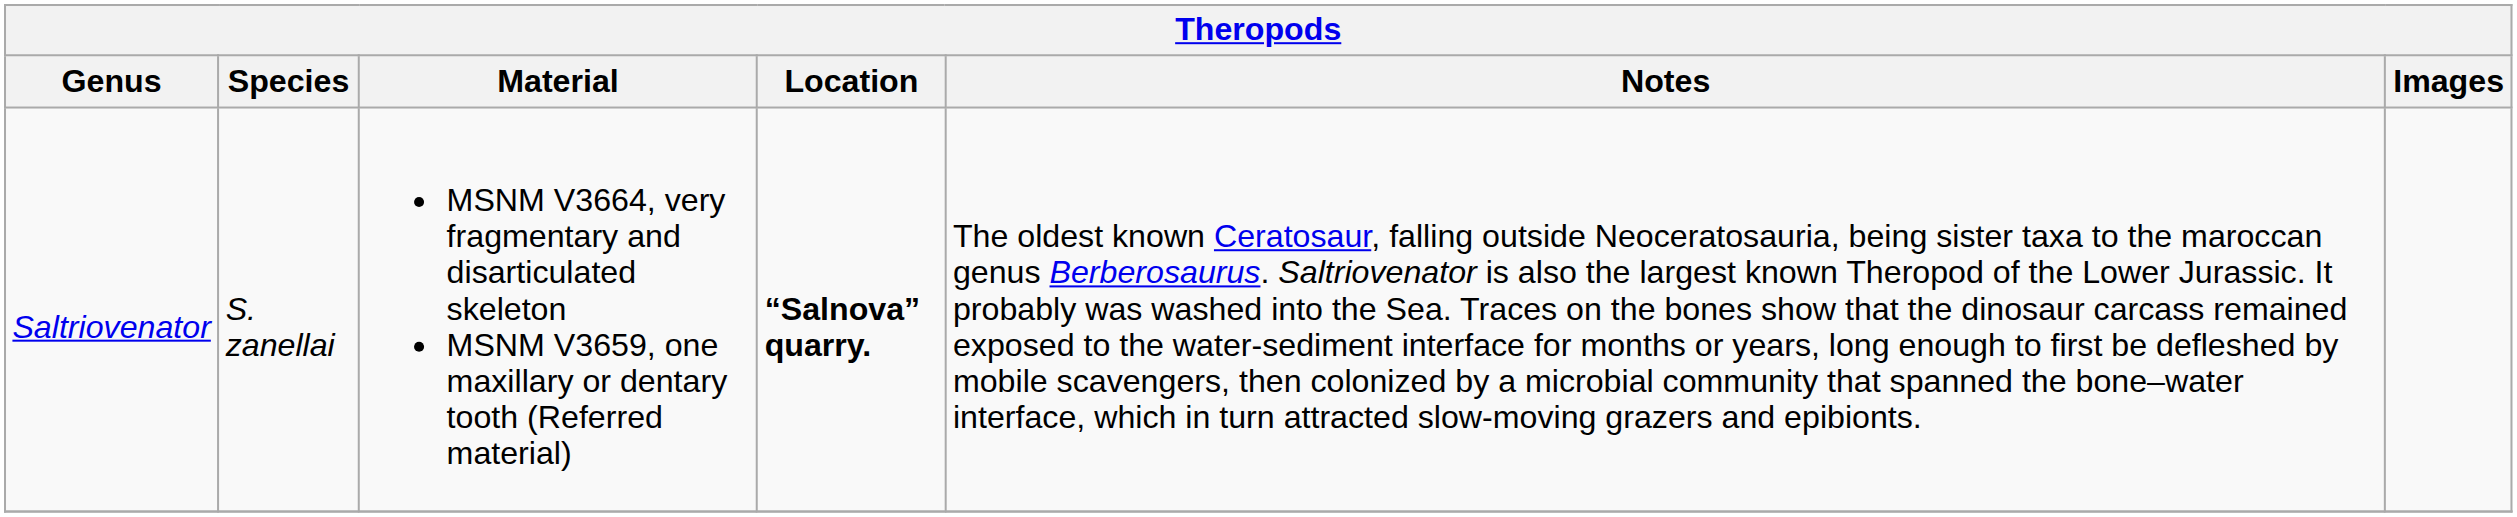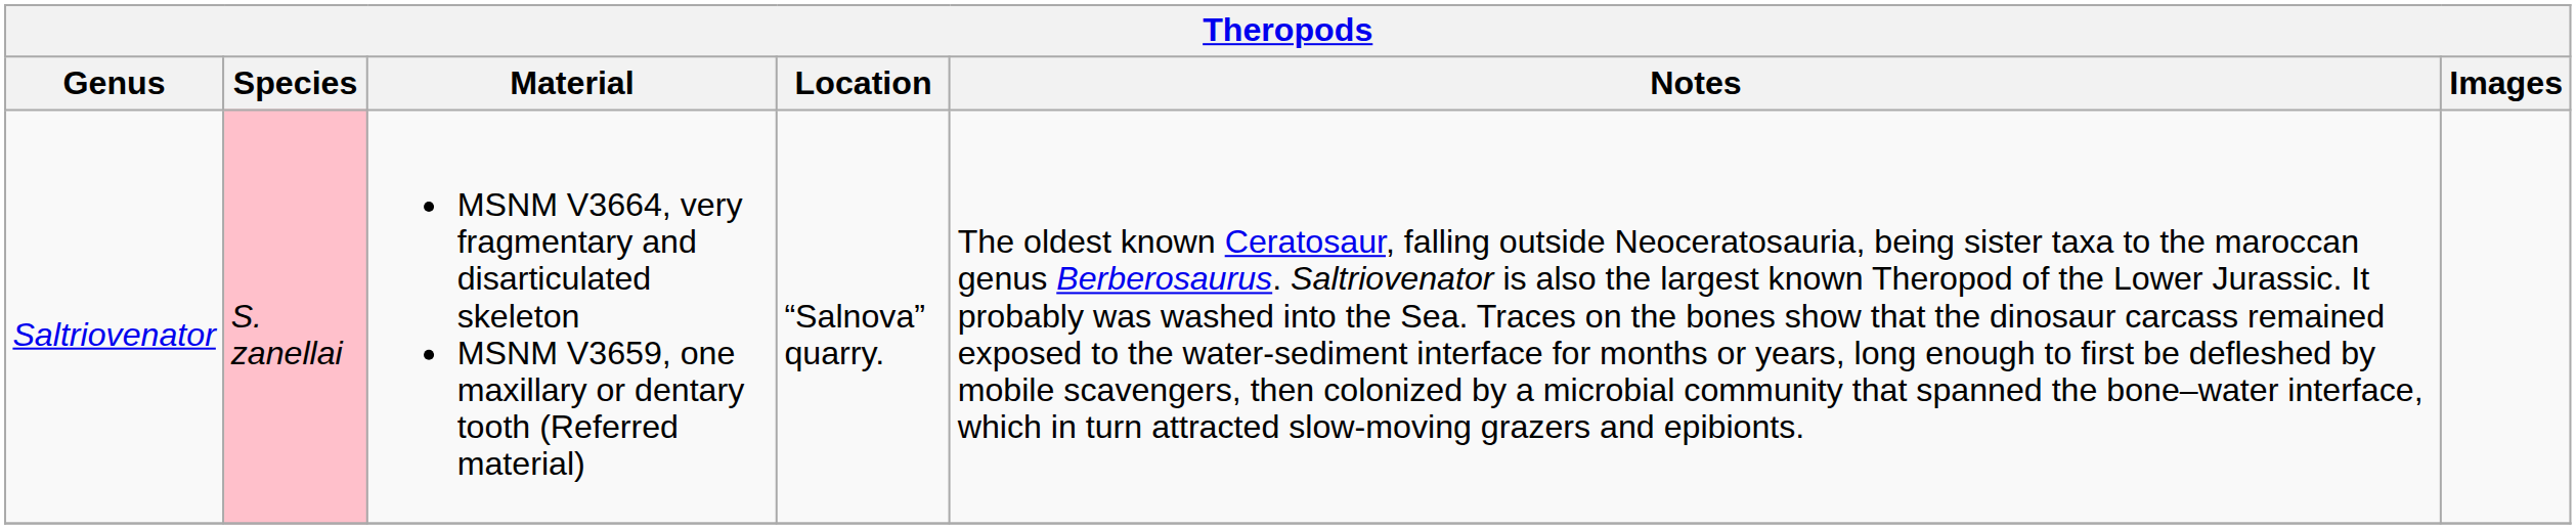Saltriovenator | Species: no background -> pink background
Saltriovenator | Location: bold -> normal
